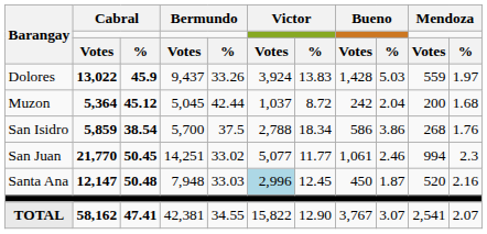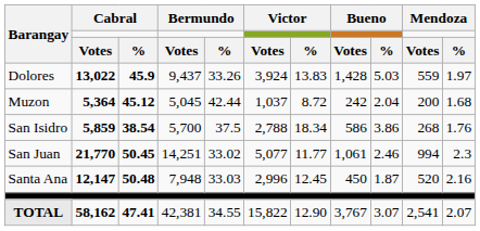Santa Ana | column 6: lightblue background -> no background
